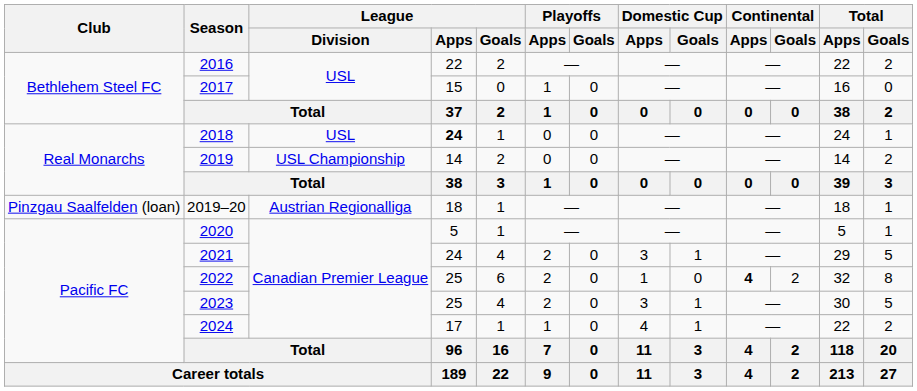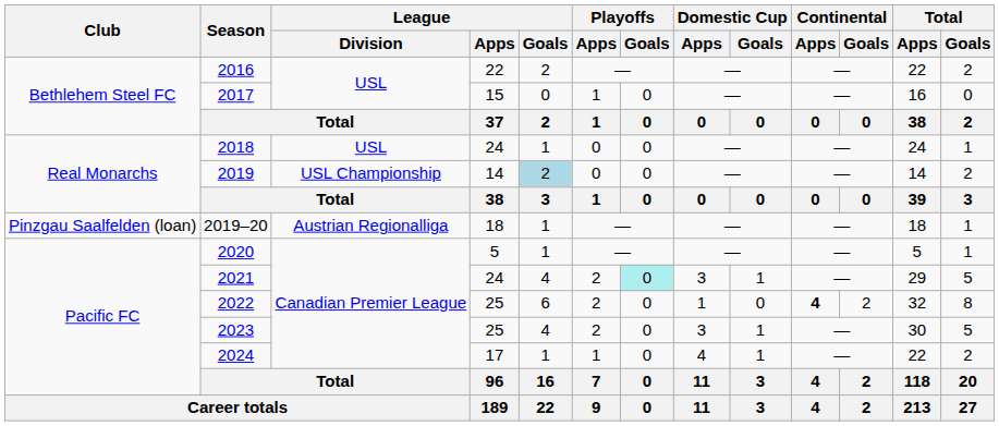2018 | League / Apps: bold -> normal
2019 | League / Goals: no background -> lightblue background
2021 | Playoffs / Goals: no background -> paleturquoise background
